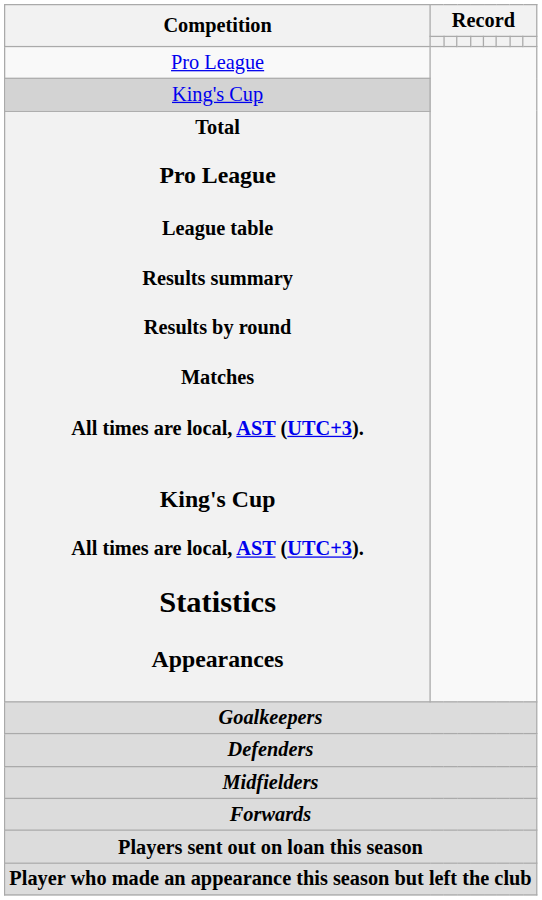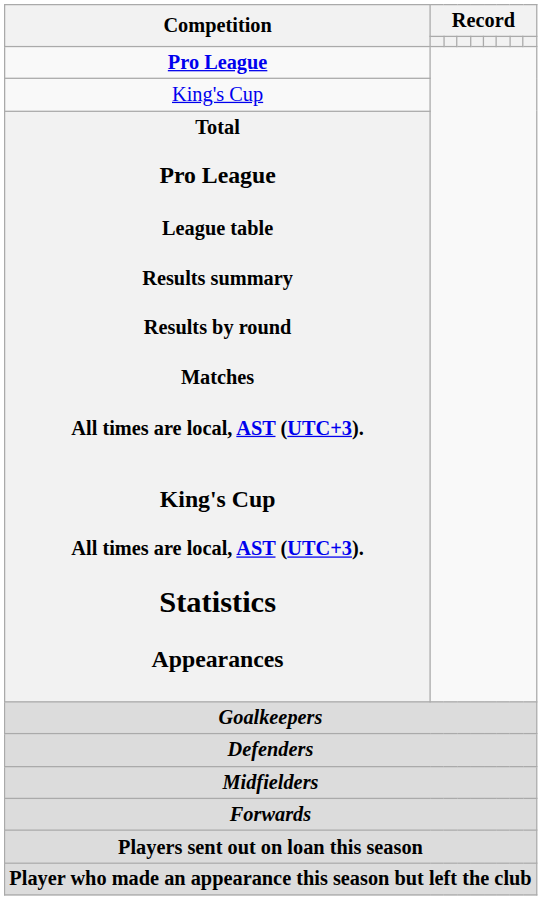Pro League | Competition: normal -> bold
King's Cup | Competition: lightgrey background -> no background
